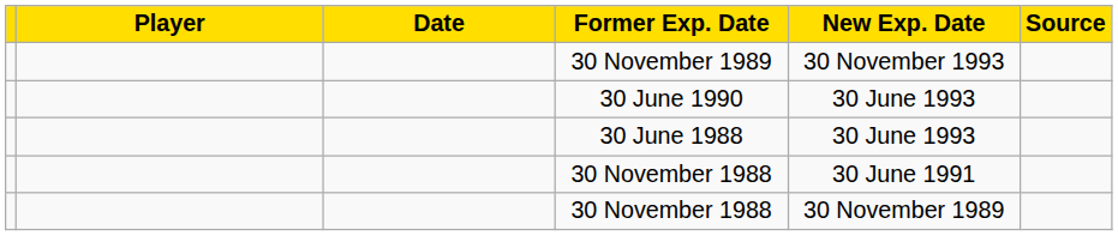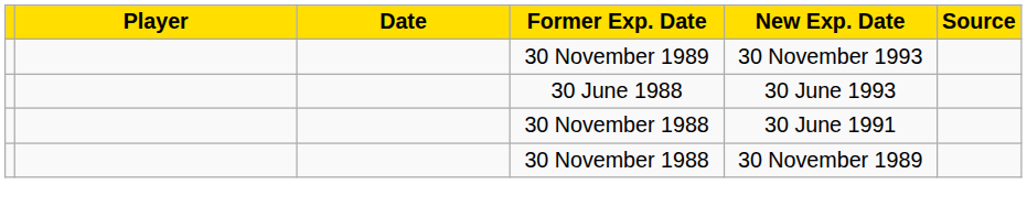- row: 30 June 1990 | 30 June 1993
